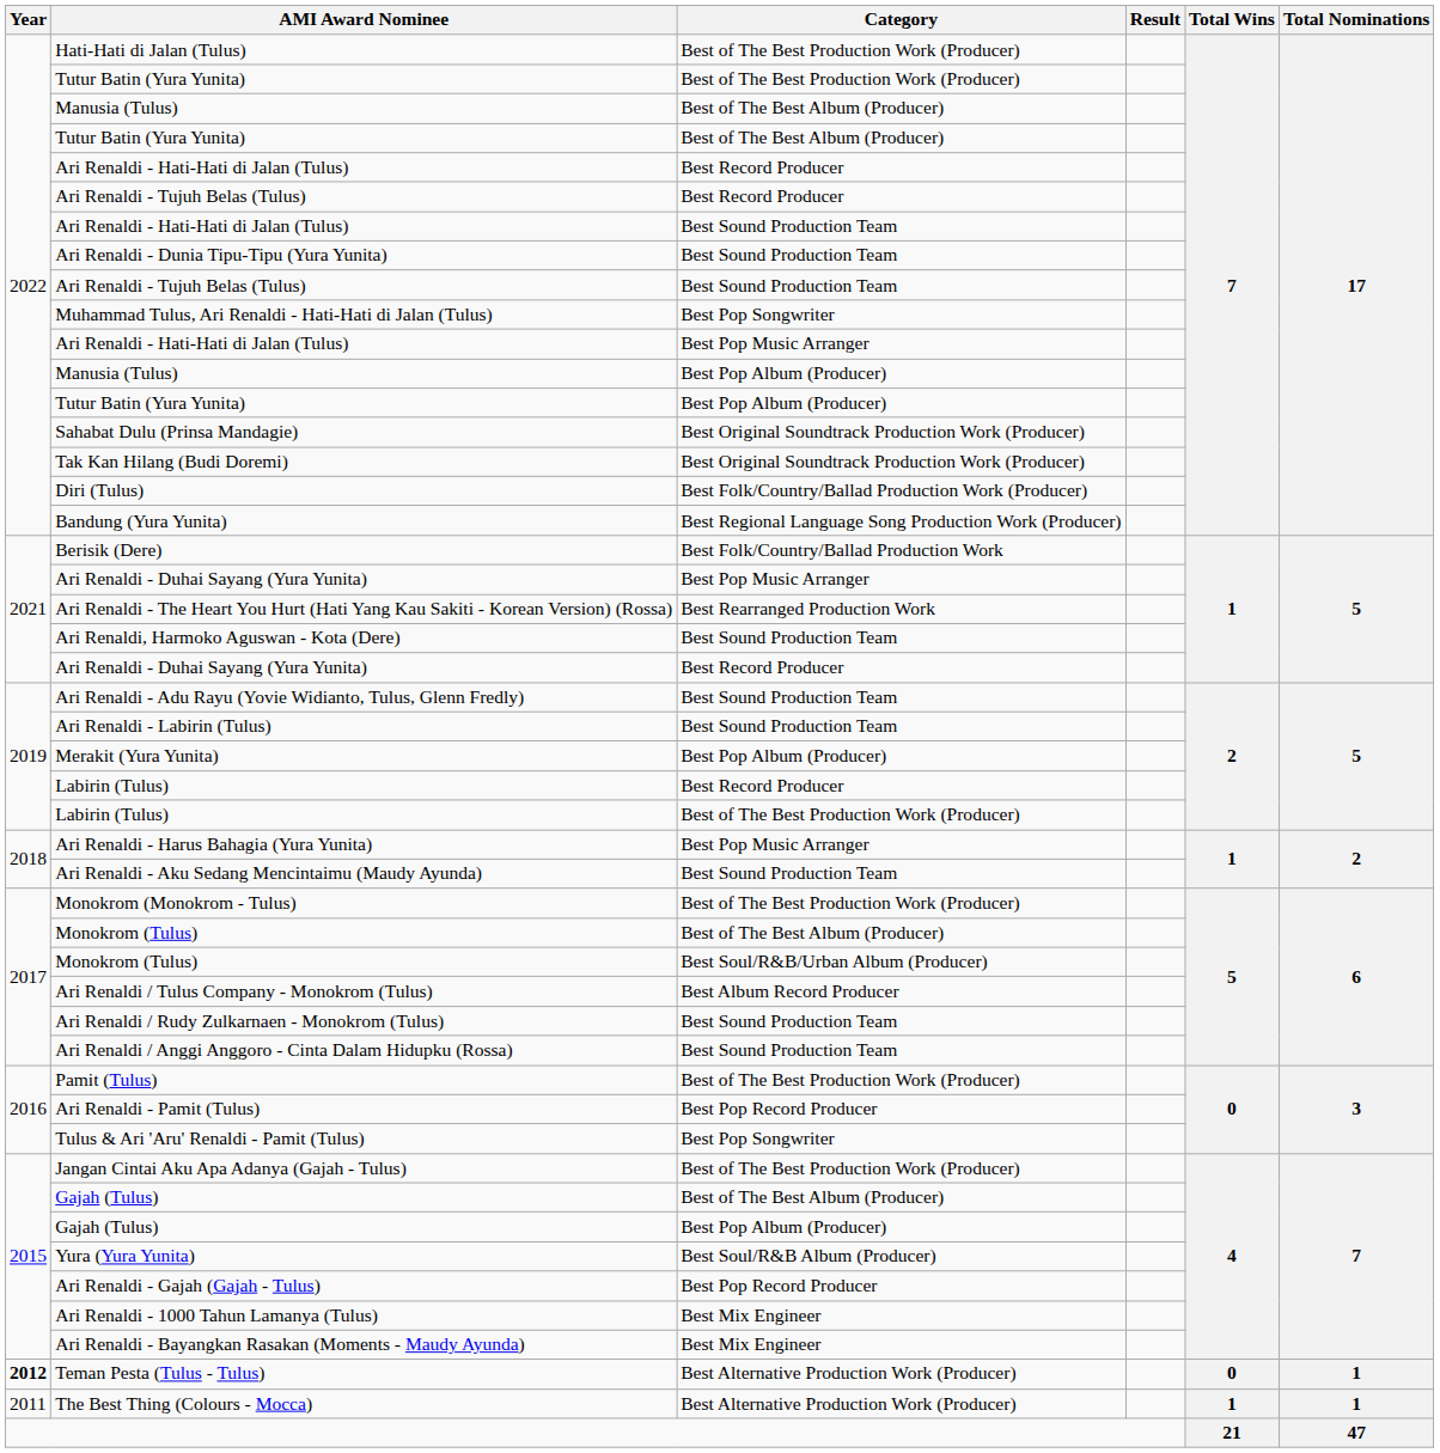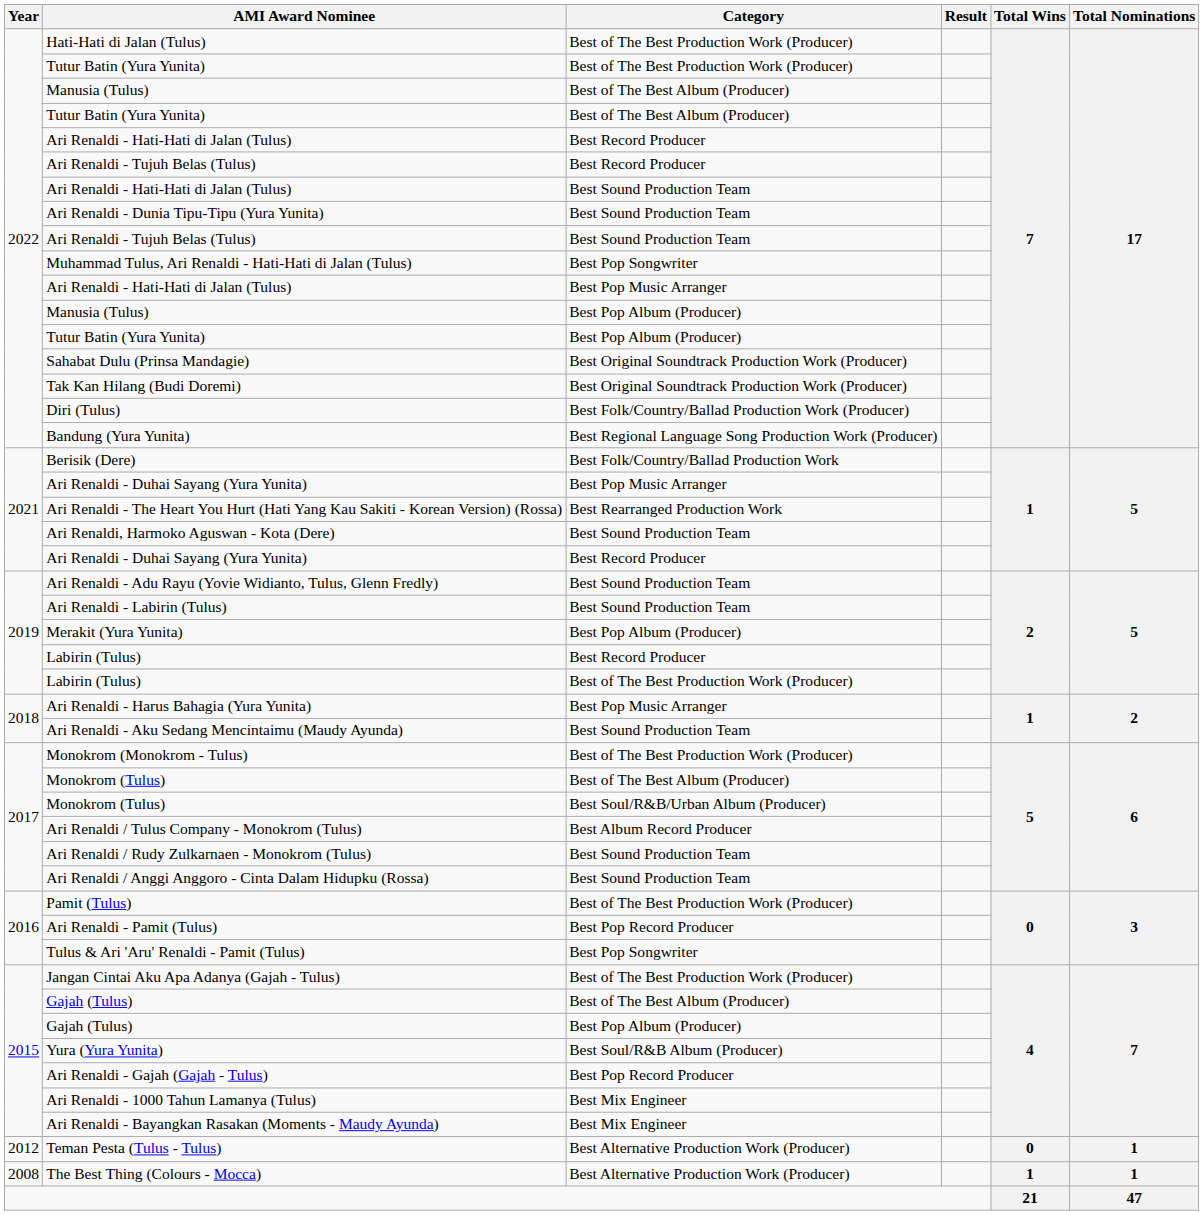Teman Pesta (Tulus - Tulus) | Year: bold -> normal
The Best Thing (Colours - Mocca) | Year: 2011 -> 2008
